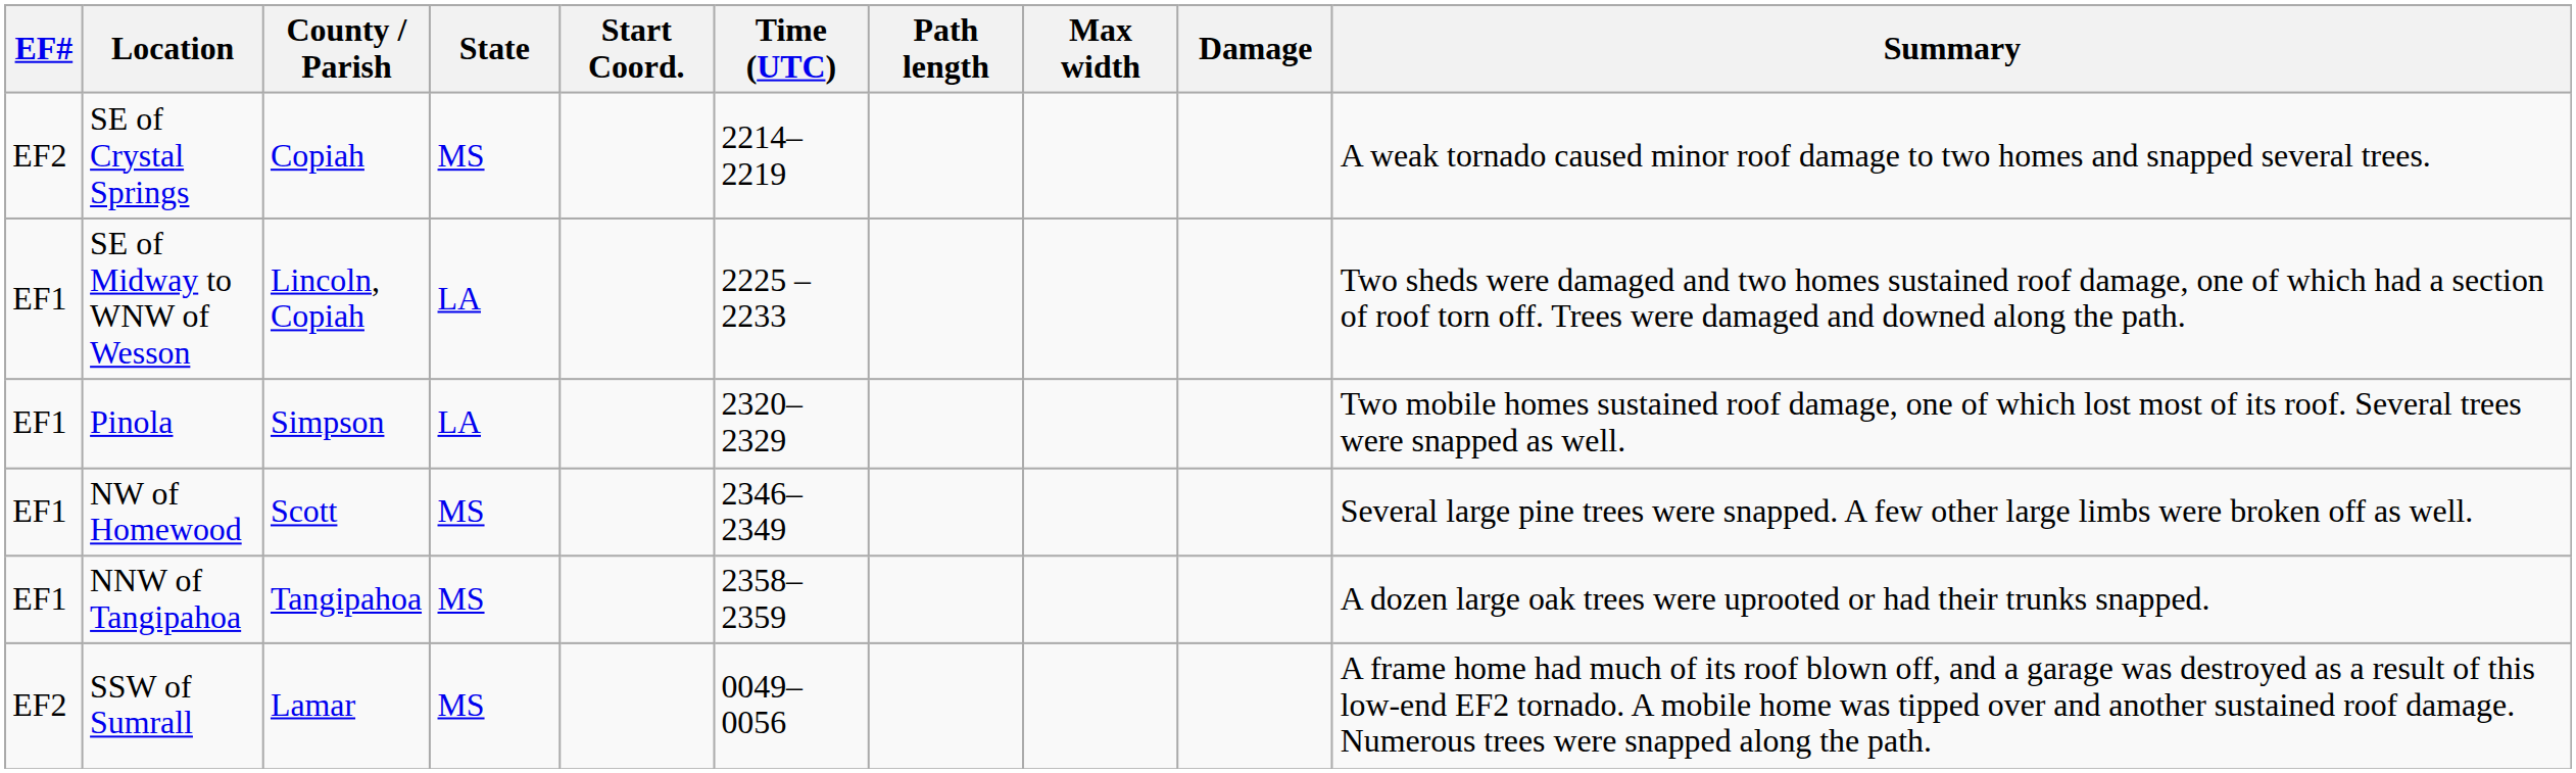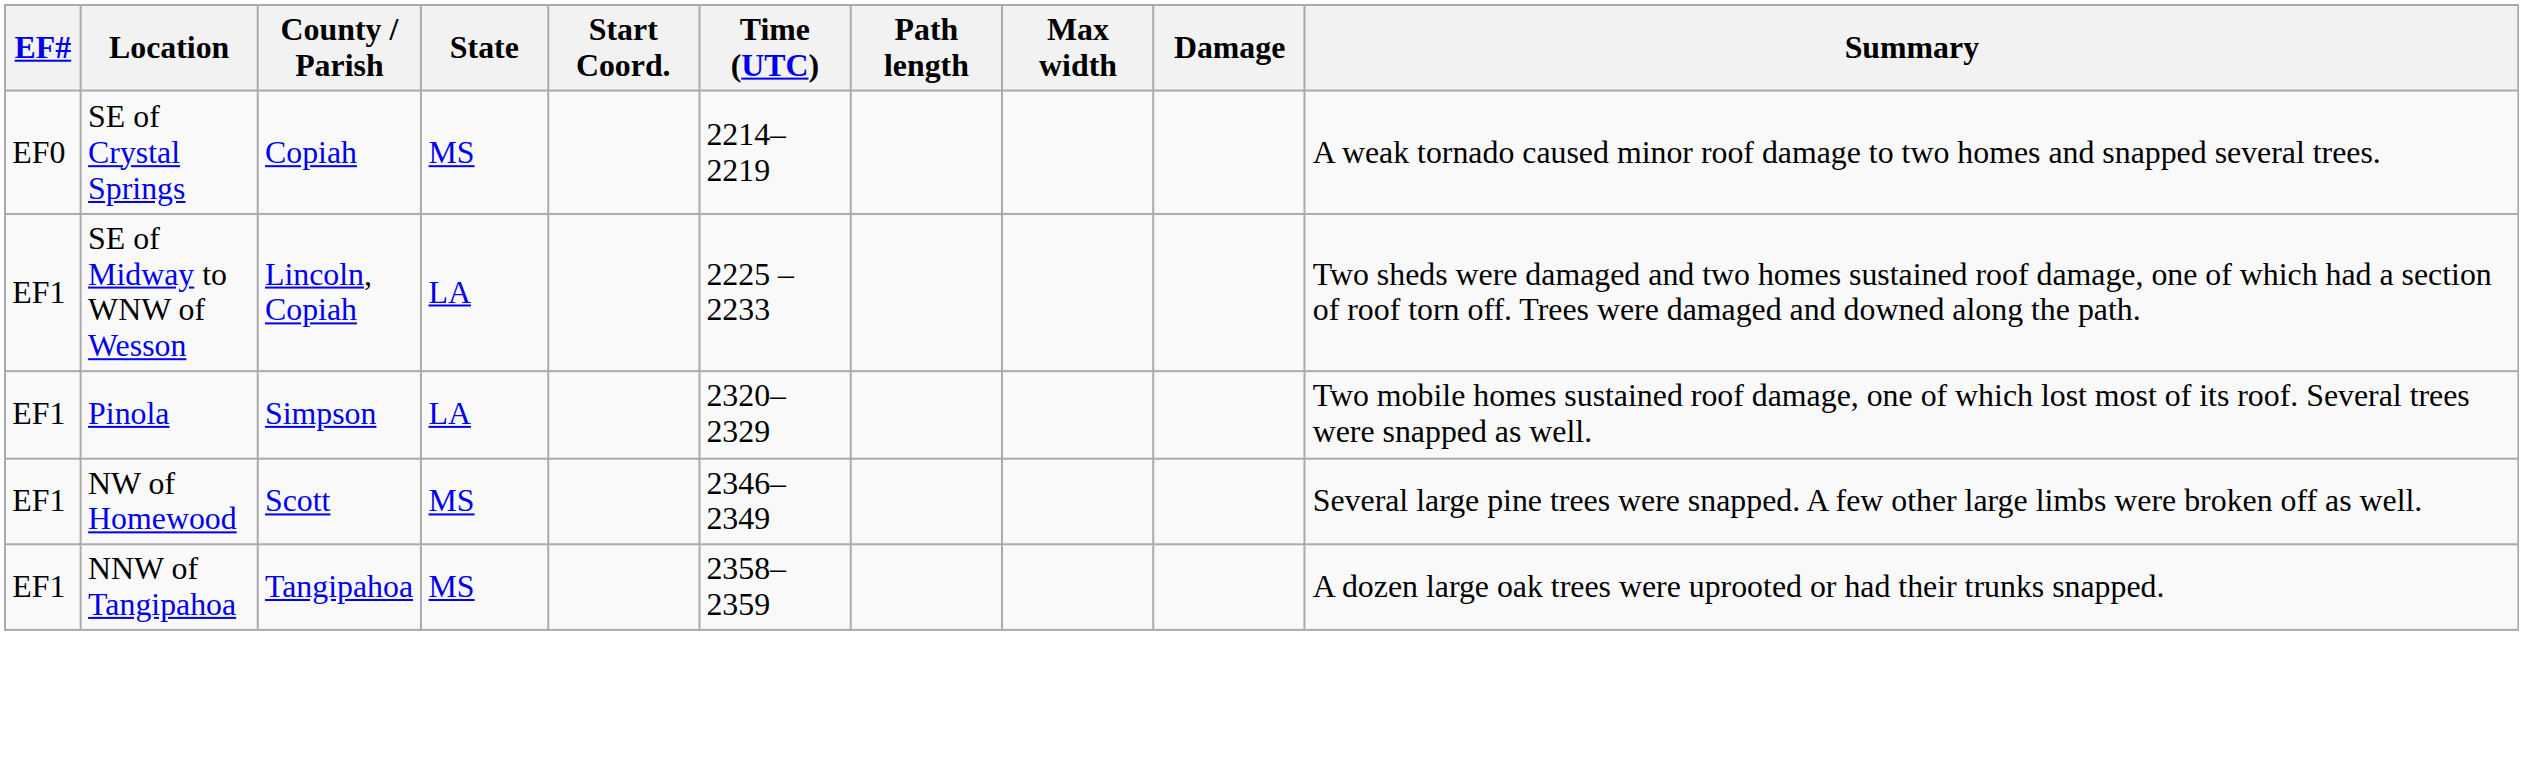SE of Crystal Springs | EF#: EF2 -> EF0
- row: EF2 | SSW of Sumrall | Lamar | MS | 0049–0056 | A frame home had much of its roof blown off, and a garage was destroyed as a result of this low-end EF2 tornado. A mobile home was tipped over and another sustained roof damage. Numerous trees were snapped along the path.
